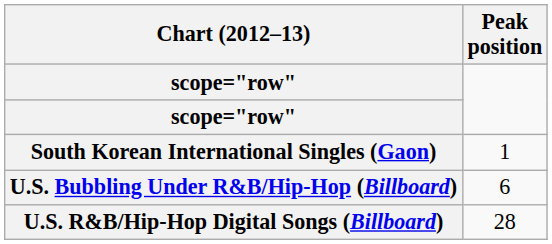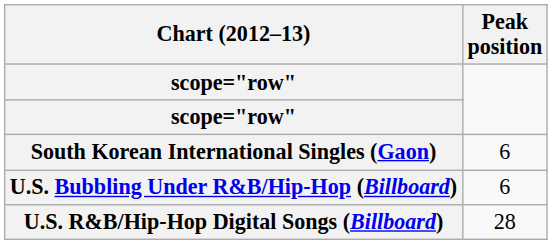South Korean International Singles (Gaon) | Peak position: 1 -> 6
